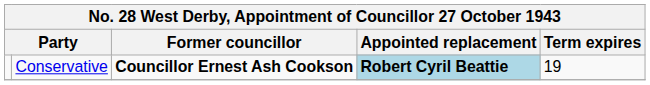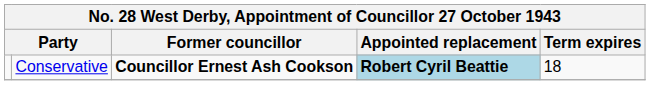Conservative | Term expires: 19 -> 18
